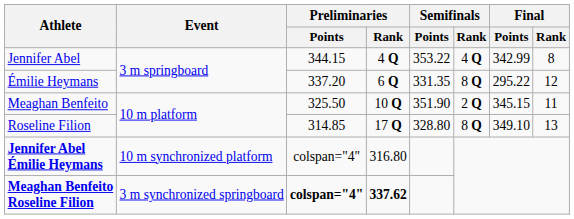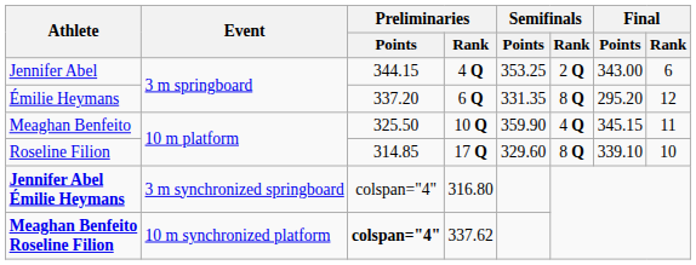Jennifer Abel | Semifinals / Points: 353.22 -> 353.25
Jennifer Abel | Semifinals / Rank: 4 Q -> 2 Q
Jennifer Abel | Final / Points: 342.99 -> 343.00
Jennifer Abel | Final / Rank: 8 -> 6
Émilie Heymans | Final / Points: 295.22 -> 295.20
Meaghan Benfeito | Semifinals / Points: 351.90 -> 359.90
Meaghan Benfeito | Semifinals / Rank: 2 Q -> 4 Q
Roseline Filion | Semifinals / Points: 328.80 -> 329.60
Roseline Filion | Final / Points: 349.10 -> 339.10
Roseline Filion | Final / Rank: 13 -> 10
Jennifer Abel Émilie Heymans | Event: 10 m synchronized platform -> 3 m synchronized springboard
Meaghan Benfeito Roseline Filion | Event: 3 m synchronized springboard -> 10 m synchronized platform
Meaghan Benfeito Roseline Filion | Preliminaries / Rank: bold -> normal
